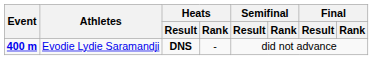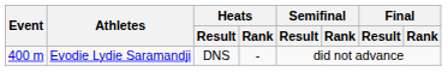Evodie Lydie Saramandji | Event: bold -> normal
Evodie Lydie Saramandji | Heats / Result: bold -> normal
